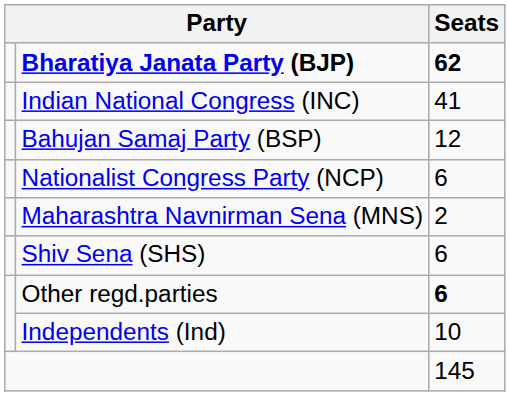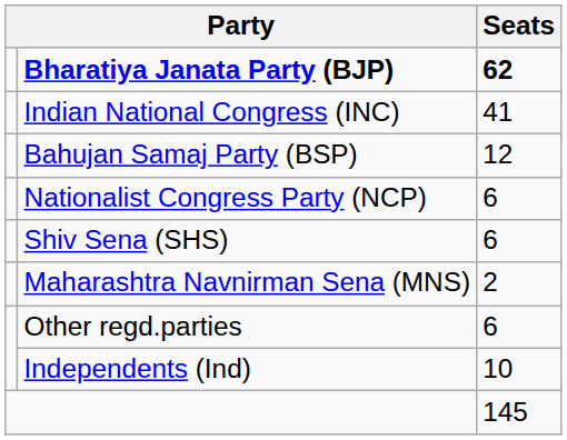rows swapped: Shiv Sena (SHS) <-> Maharashtra Navnirman Sena (MNS)
Other regd.parties | Seats: bold -> normal
